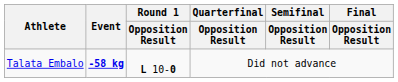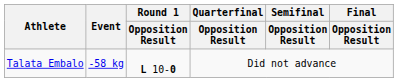Talata Embalo | Event: bold -> normal
